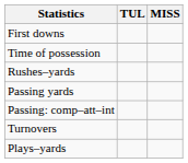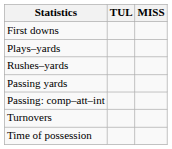rows swapped: Plays–yards <-> Time of possession
